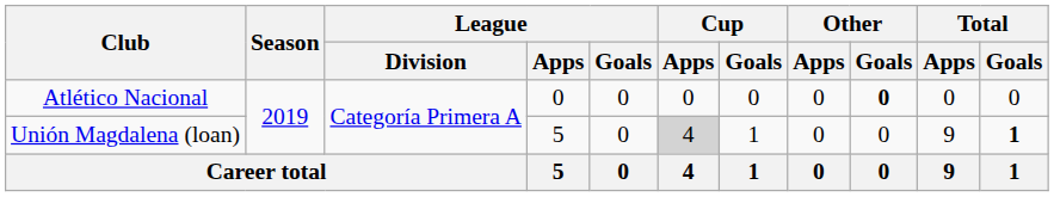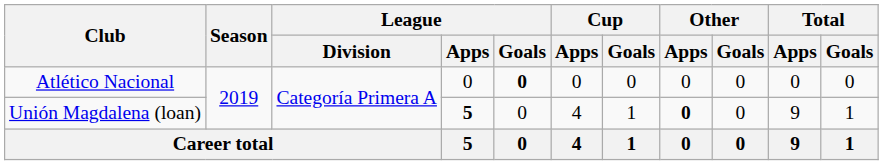Atlético Nacional | League / Goals: normal -> bold
Atlético Nacional | Other / Goals: bold -> normal
Unión Magdalena (loan) | League / Apps: normal -> bold
Unión Magdalena (loan) | Cup / Apps: lightgrey background -> no background
Unión Magdalena (loan) | Other / Apps: normal -> bold
Unión Magdalena (loan) | Total / Goals: bold -> normal
